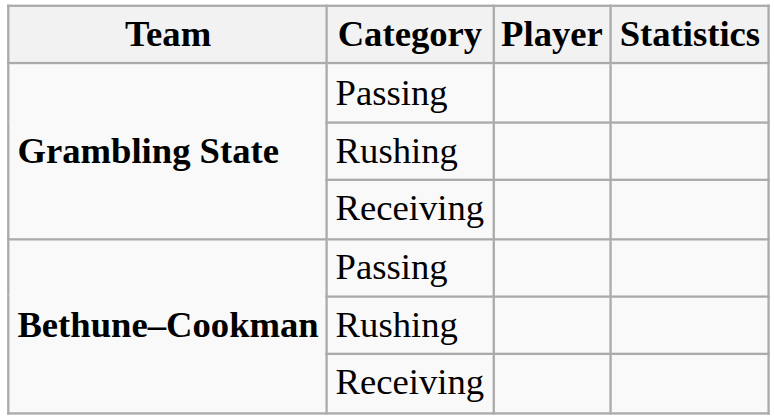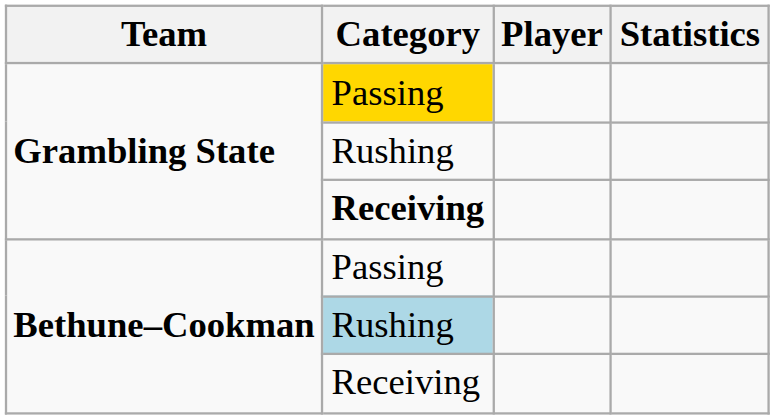Grambling State / Passing | Category: no background -> gold background
Grambling State / Receiving | Category: normal -> bold
Bethune–Cookman / Rushing | Category: no background -> lightblue background
